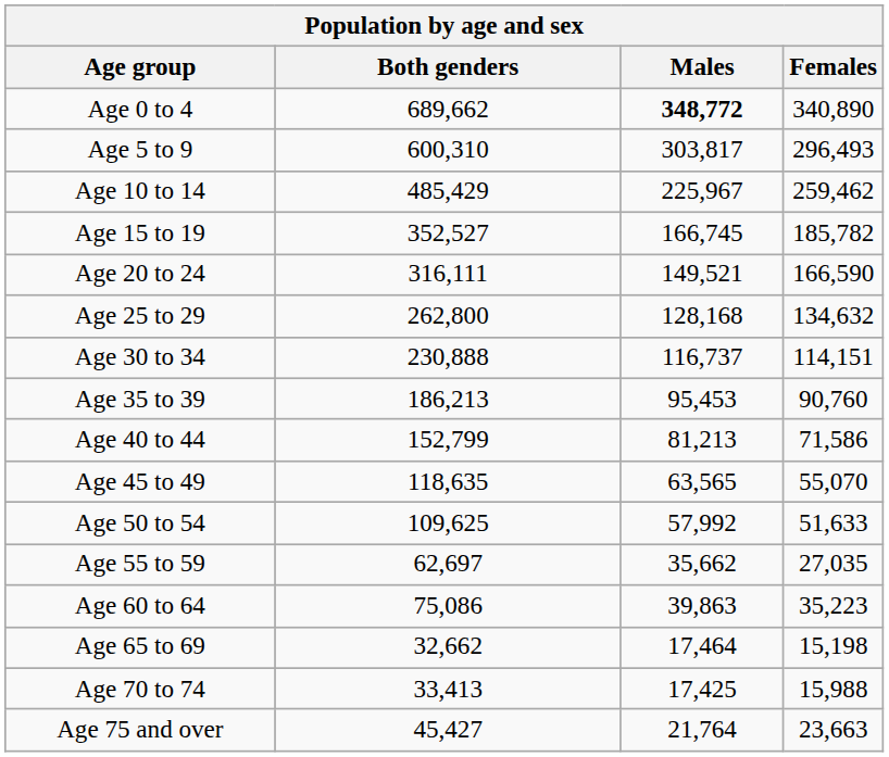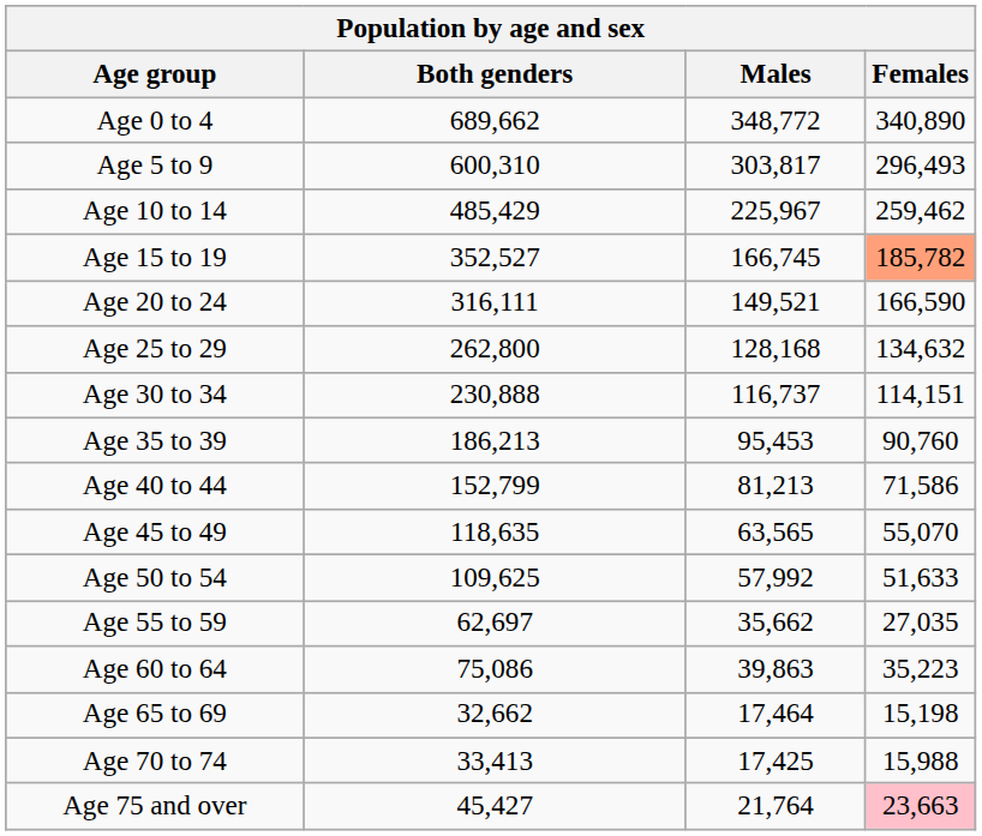Age 0 to 4 | Males: bold -> normal
Age 15 to 19 | Females: no background -> lightsalmon background
Age 75 and over | Females: no background -> pink background
